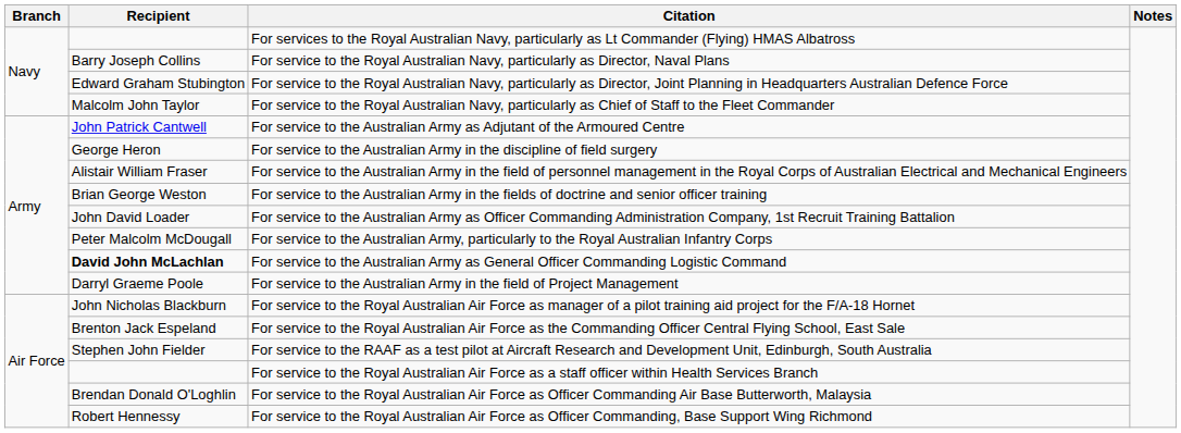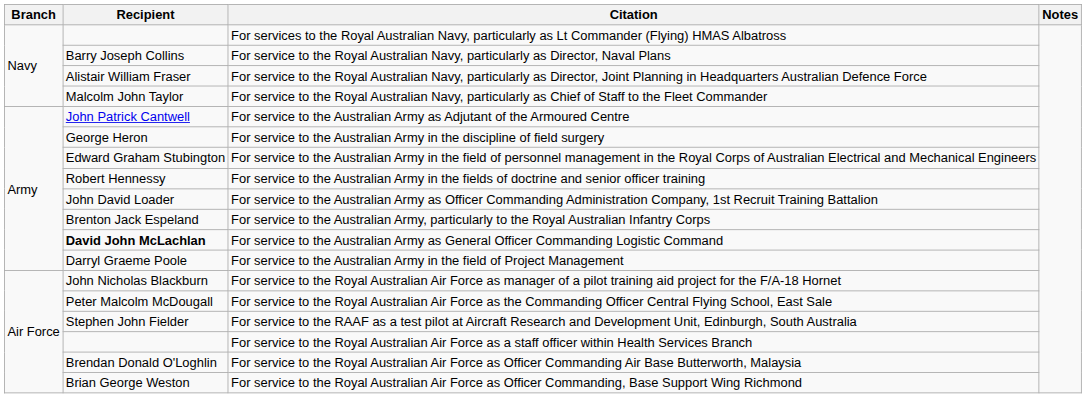row 4 | Recipient: Edward Graham Stubington -> Alistair William Fraser
row 8 | Recipient: Alistair William Fraser -> Edward Graham Stubington
row 9 | Recipient: Brian George Weston -> Robert Hennessy
row 11 | Recipient: Peter Malcolm McDougall -> Brenton Jack Espeland
row 15 | Recipient: Brenton Jack Espeland -> Peter Malcolm McDougall
row 19 | Recipient: Robert Hennessy -> Brian George Weston
